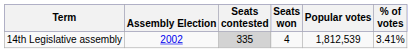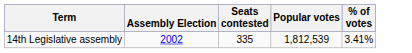- column: Seats won | 4
14th Legislative assembly | Seats contested: lightgrey background -> no background
